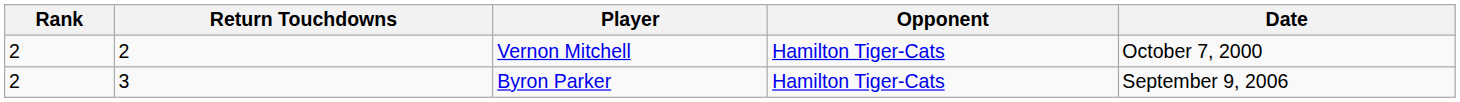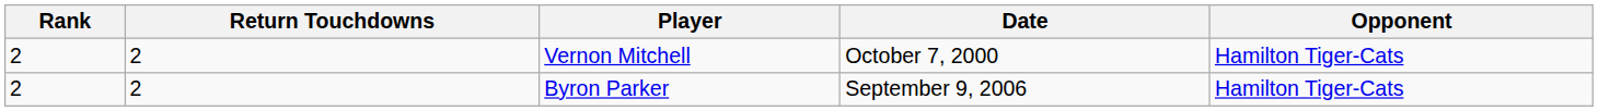columns swapped: Opponent <-> Date
Byron Parker | Return Touchdowns: 3 -> 2
